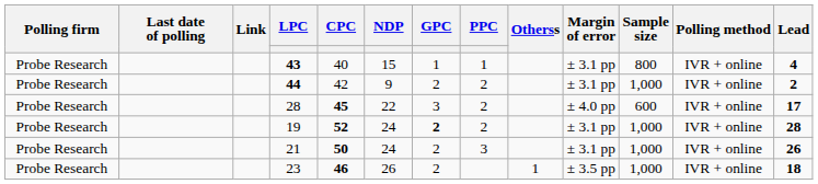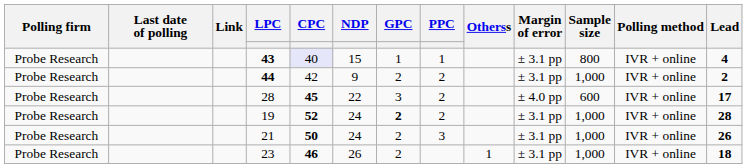43 | CPC: no background -> lavender background
23 | Margin of error: ± 3.5 pp -> ± 3.1 pp
